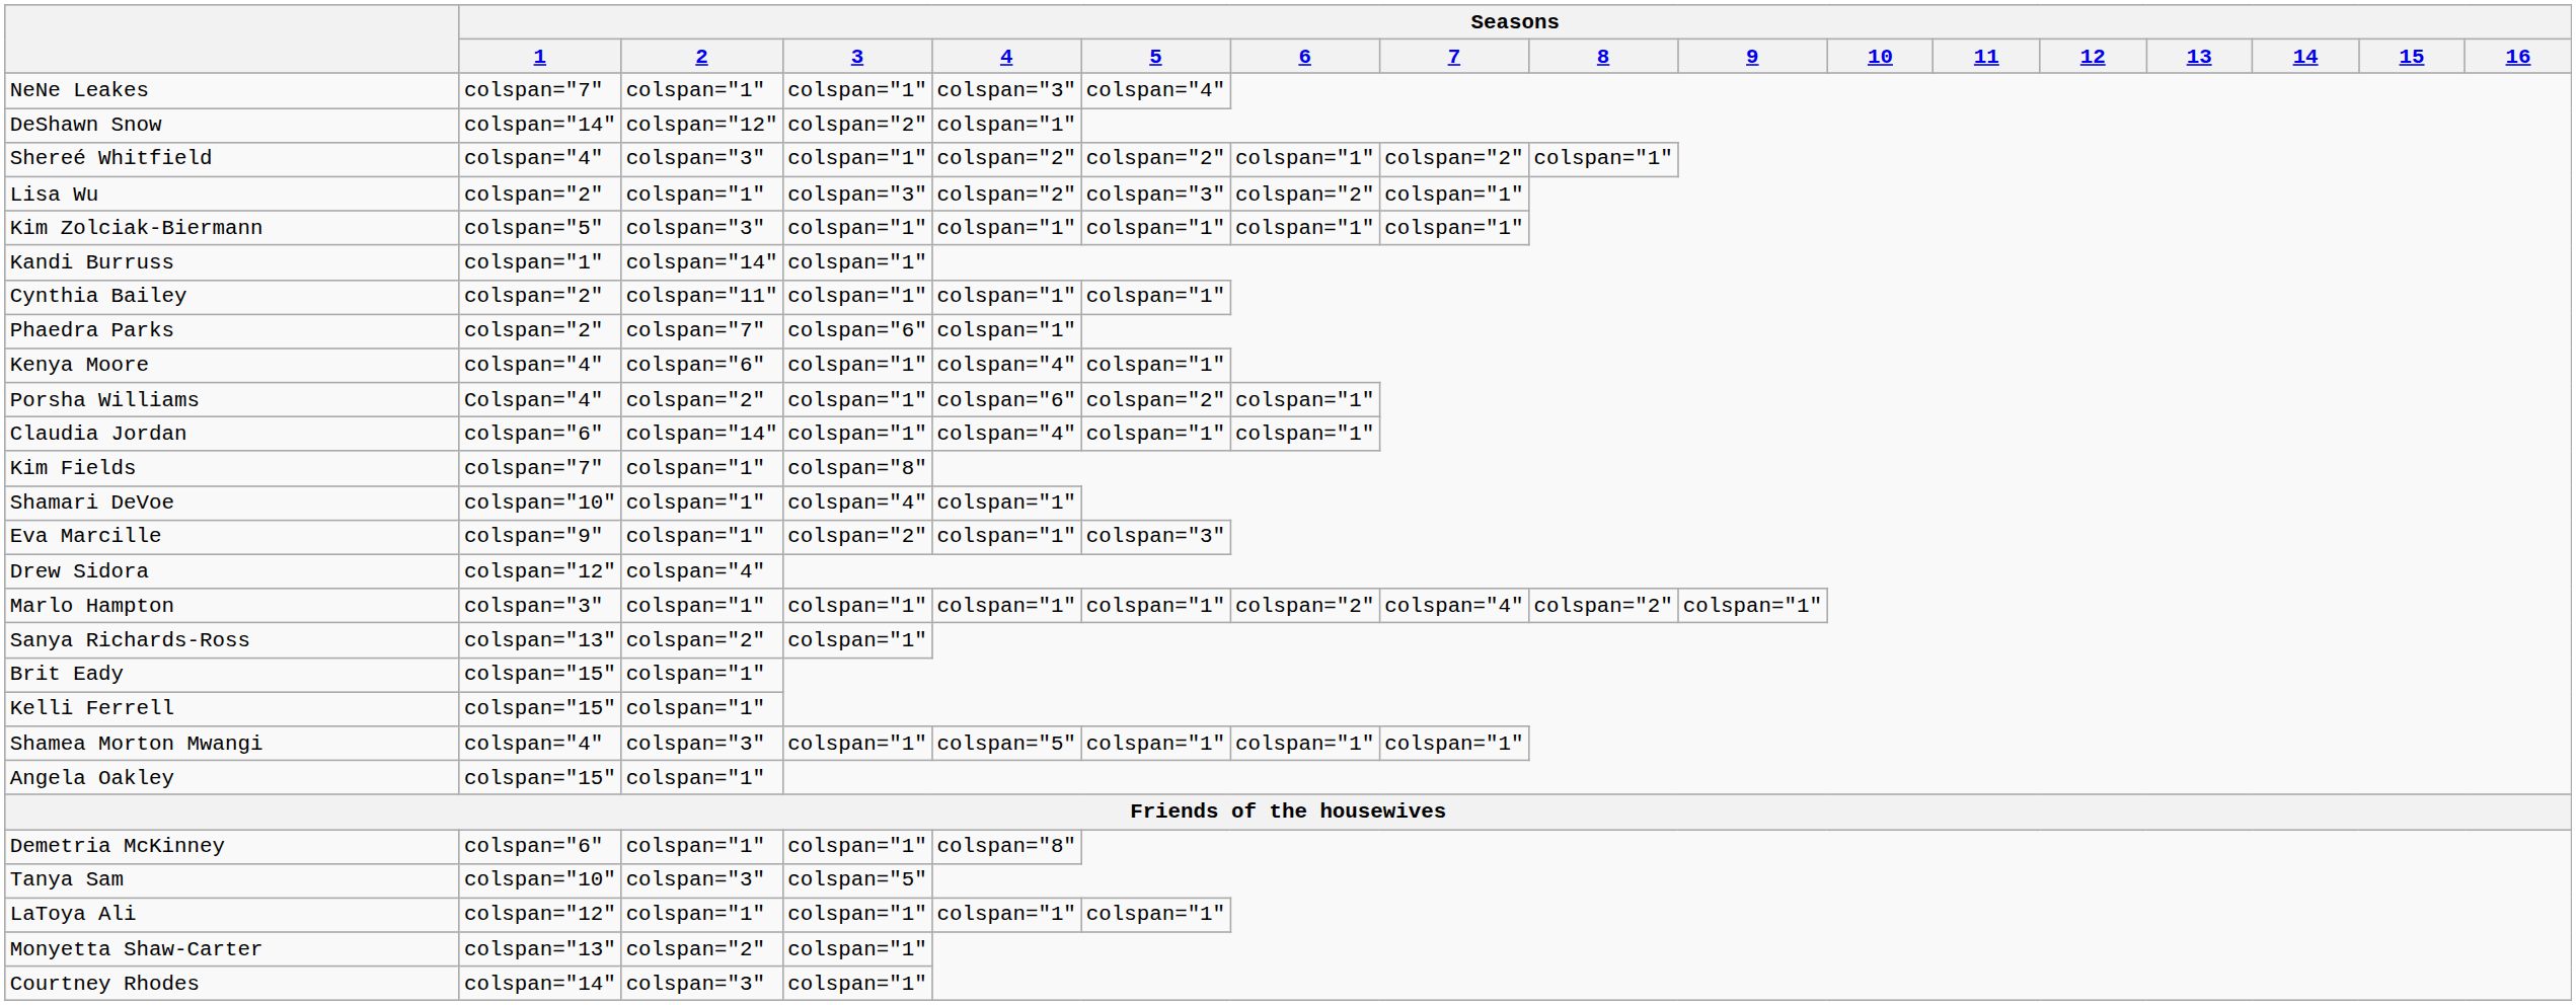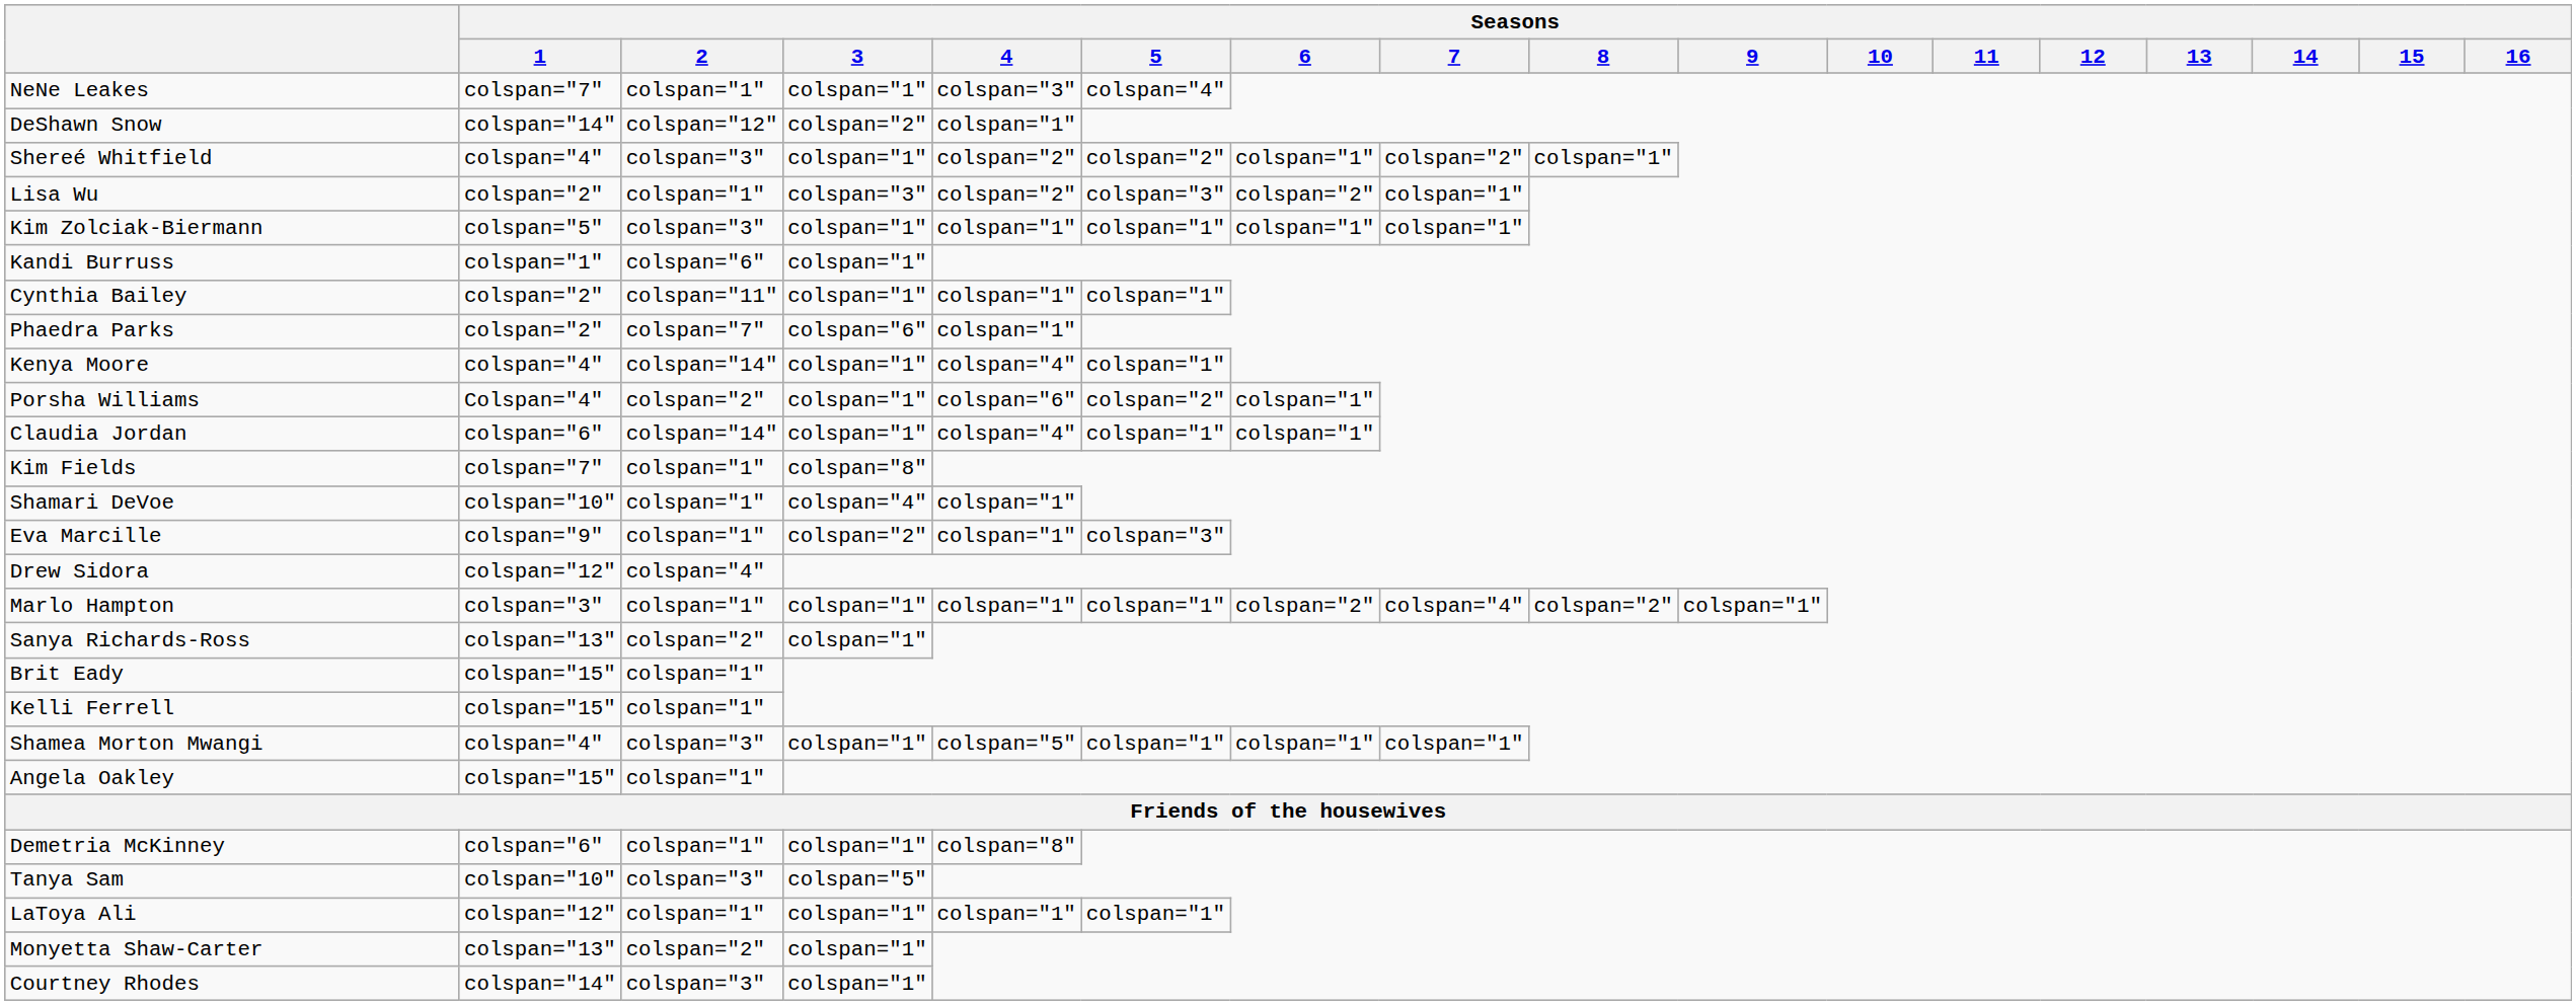Kandi Burruss | Seasons / 2: colspan="14" -> colspan="6"
Kenya Moore | Seasons / 2: colspan="6" -> colspan="14"
